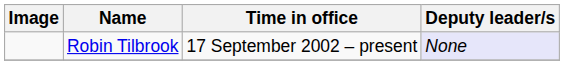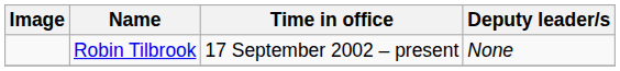Robin Tilbrook | Deputy leader/s: lavender background -> no background
